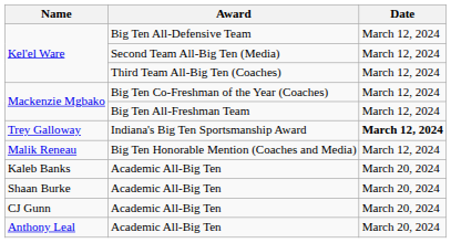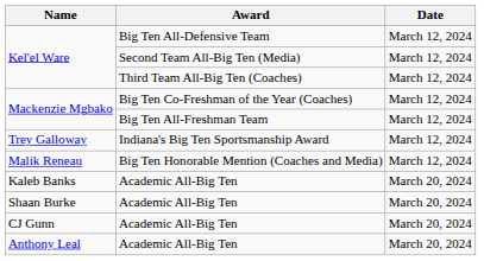Trey Galloway | Date: bold -> normal
